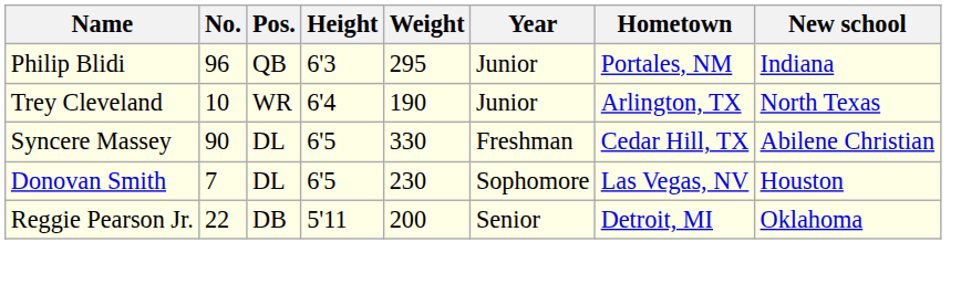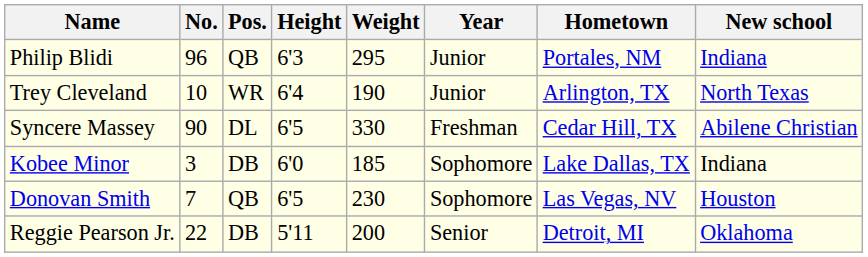+ row: Kobee Minor | 3 | DB | 6'0 | 185 | Sophomore | Lake Dallas, TX | Indiana
Donovan Smith | Pos.: DL -> QB
